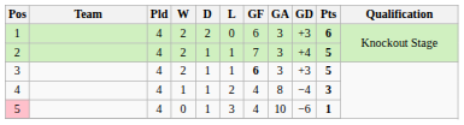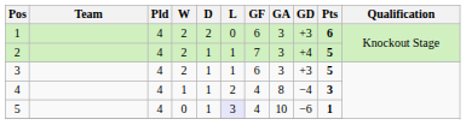row 4 | GF: bold -> normal
row 6 | Pos: pink background -> no background
row 6 | L: no background -> lavender background
